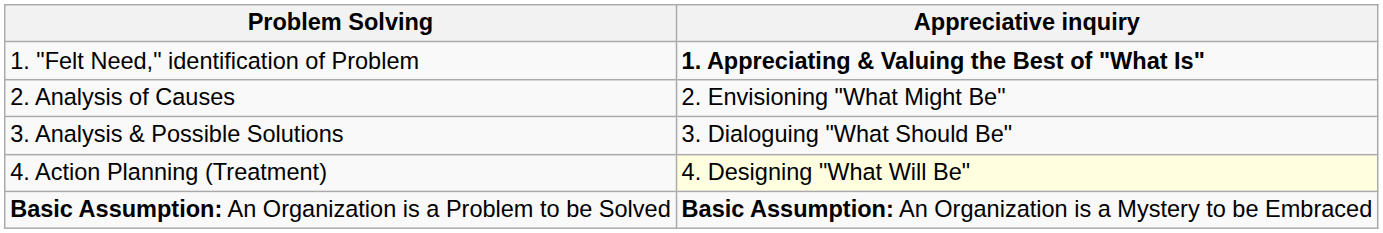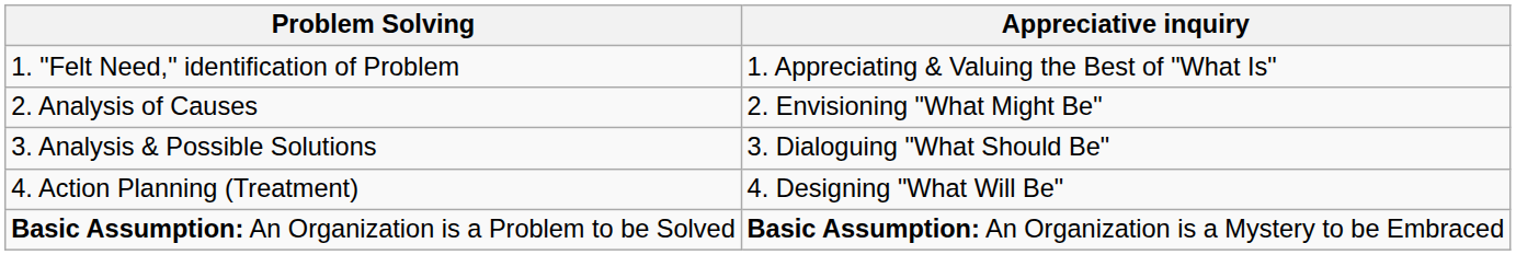1. "Felt Need," identification of Problem | Appreciative inquiry: bold -> normal
4. Action Planning (Treatment) | Appreciative inquiry: lightyellow background -> no background
